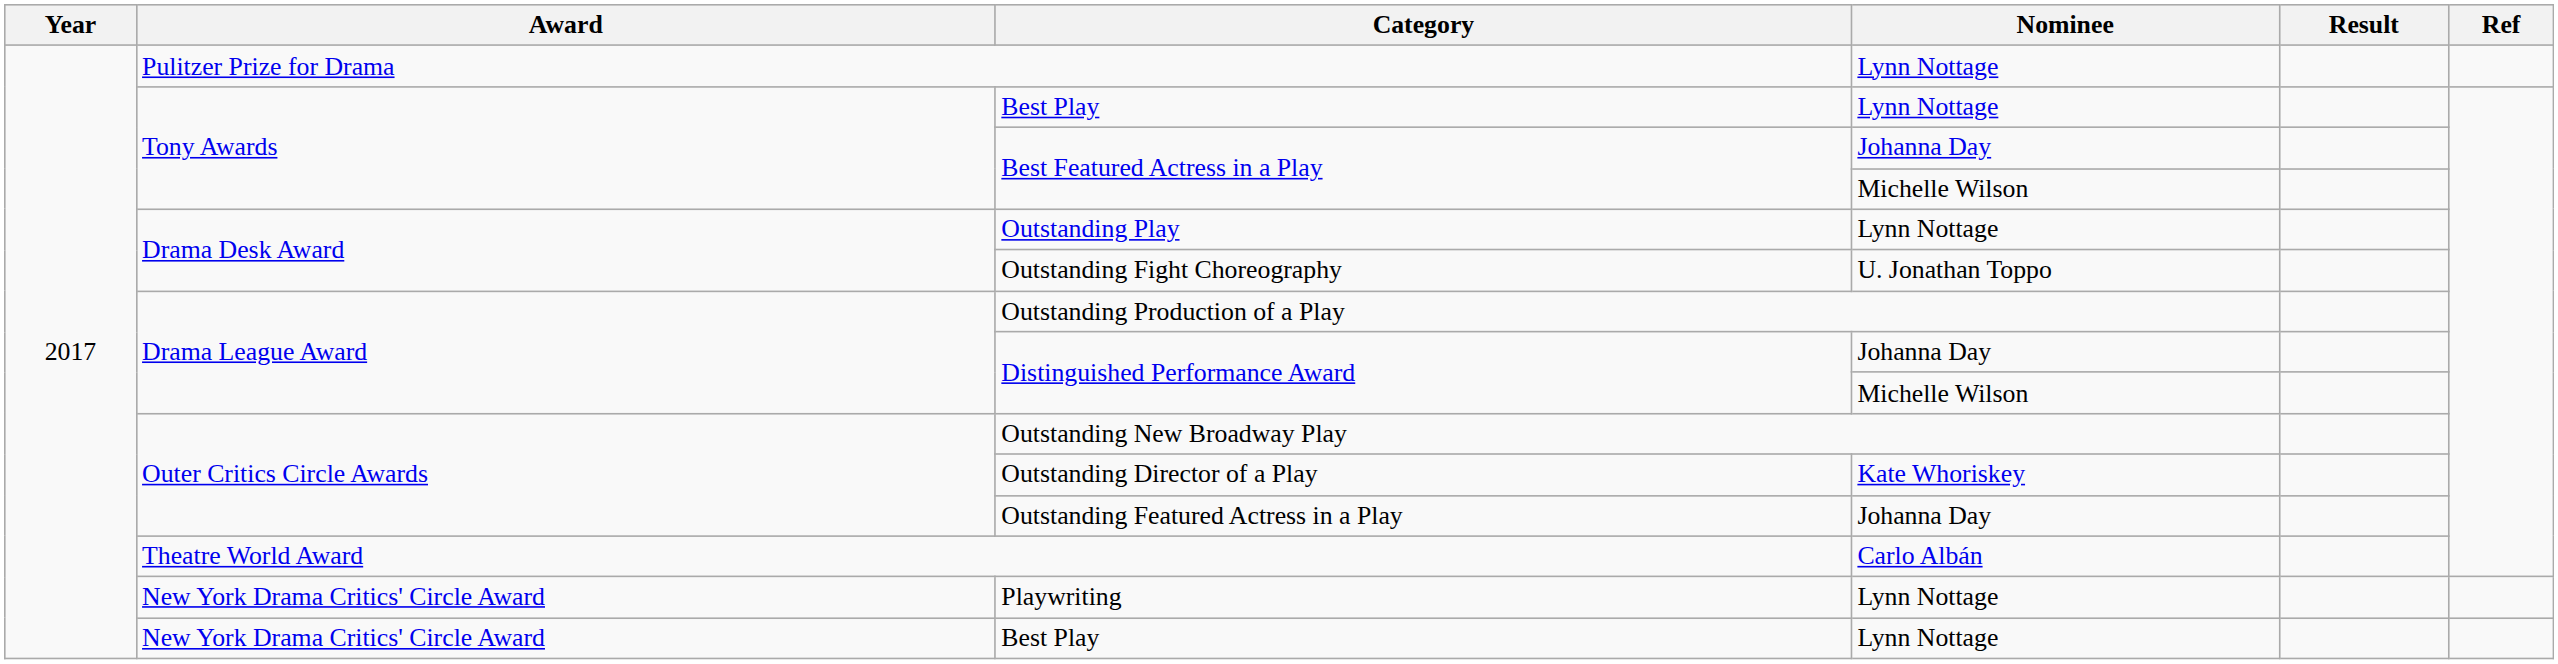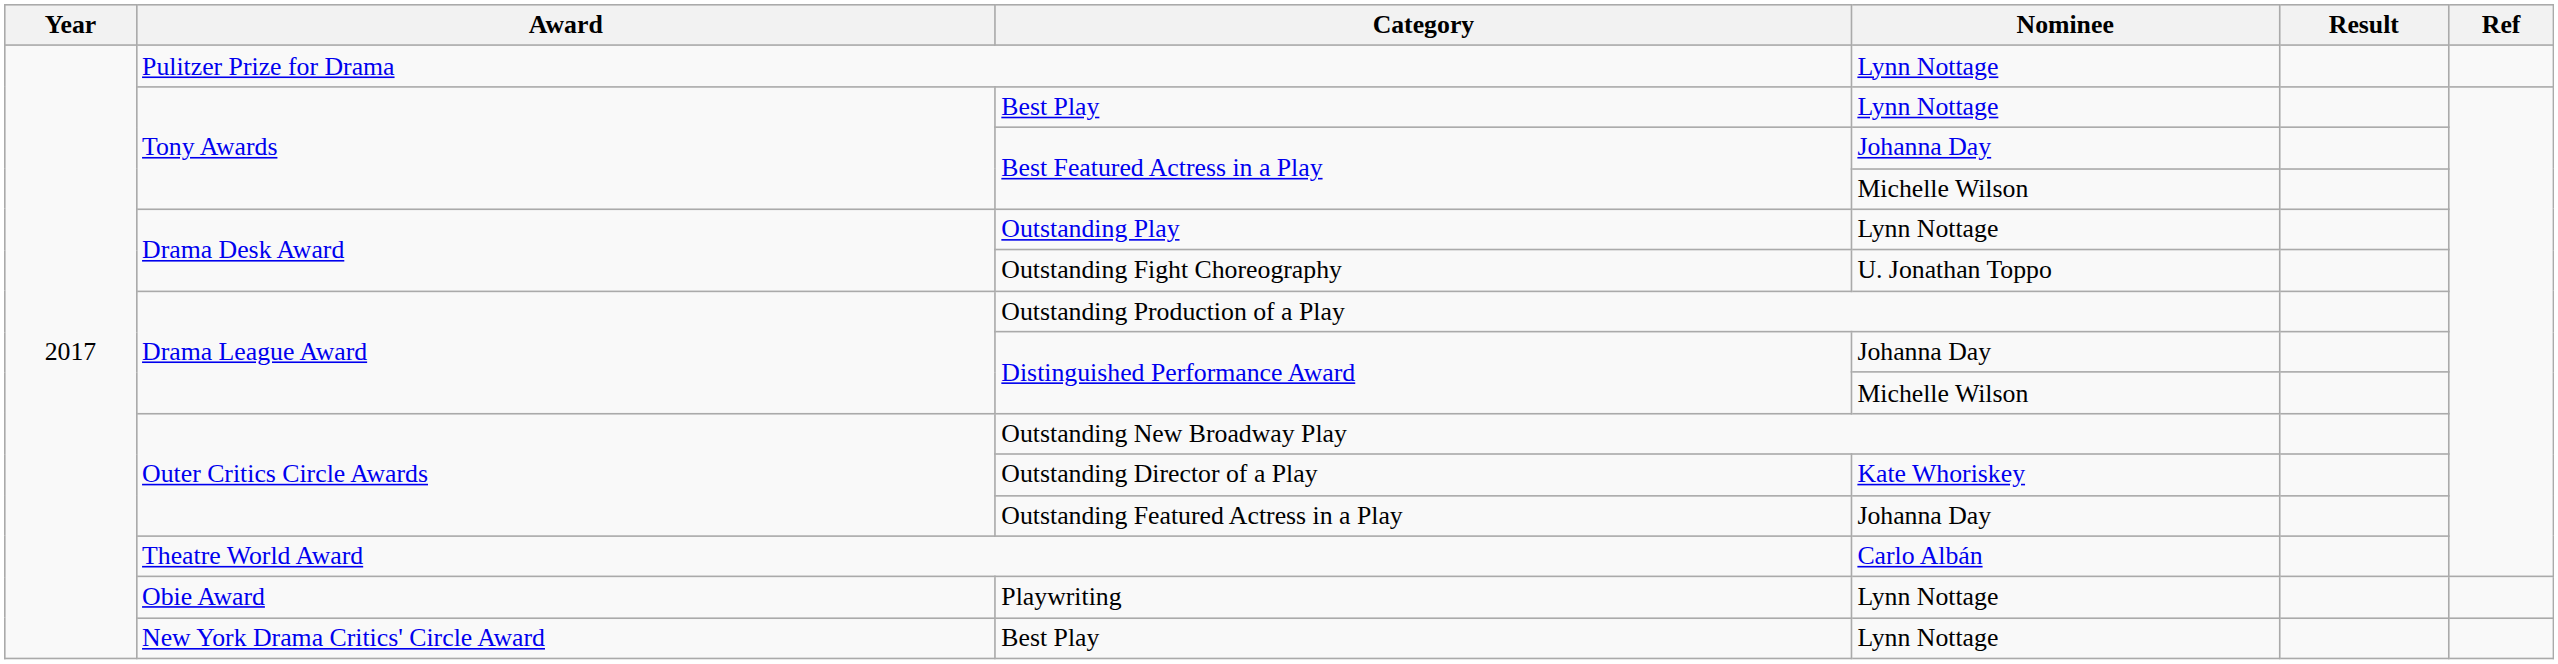Playwriting | Award: New York Drama Critics' Circle Award -> Obie Award
